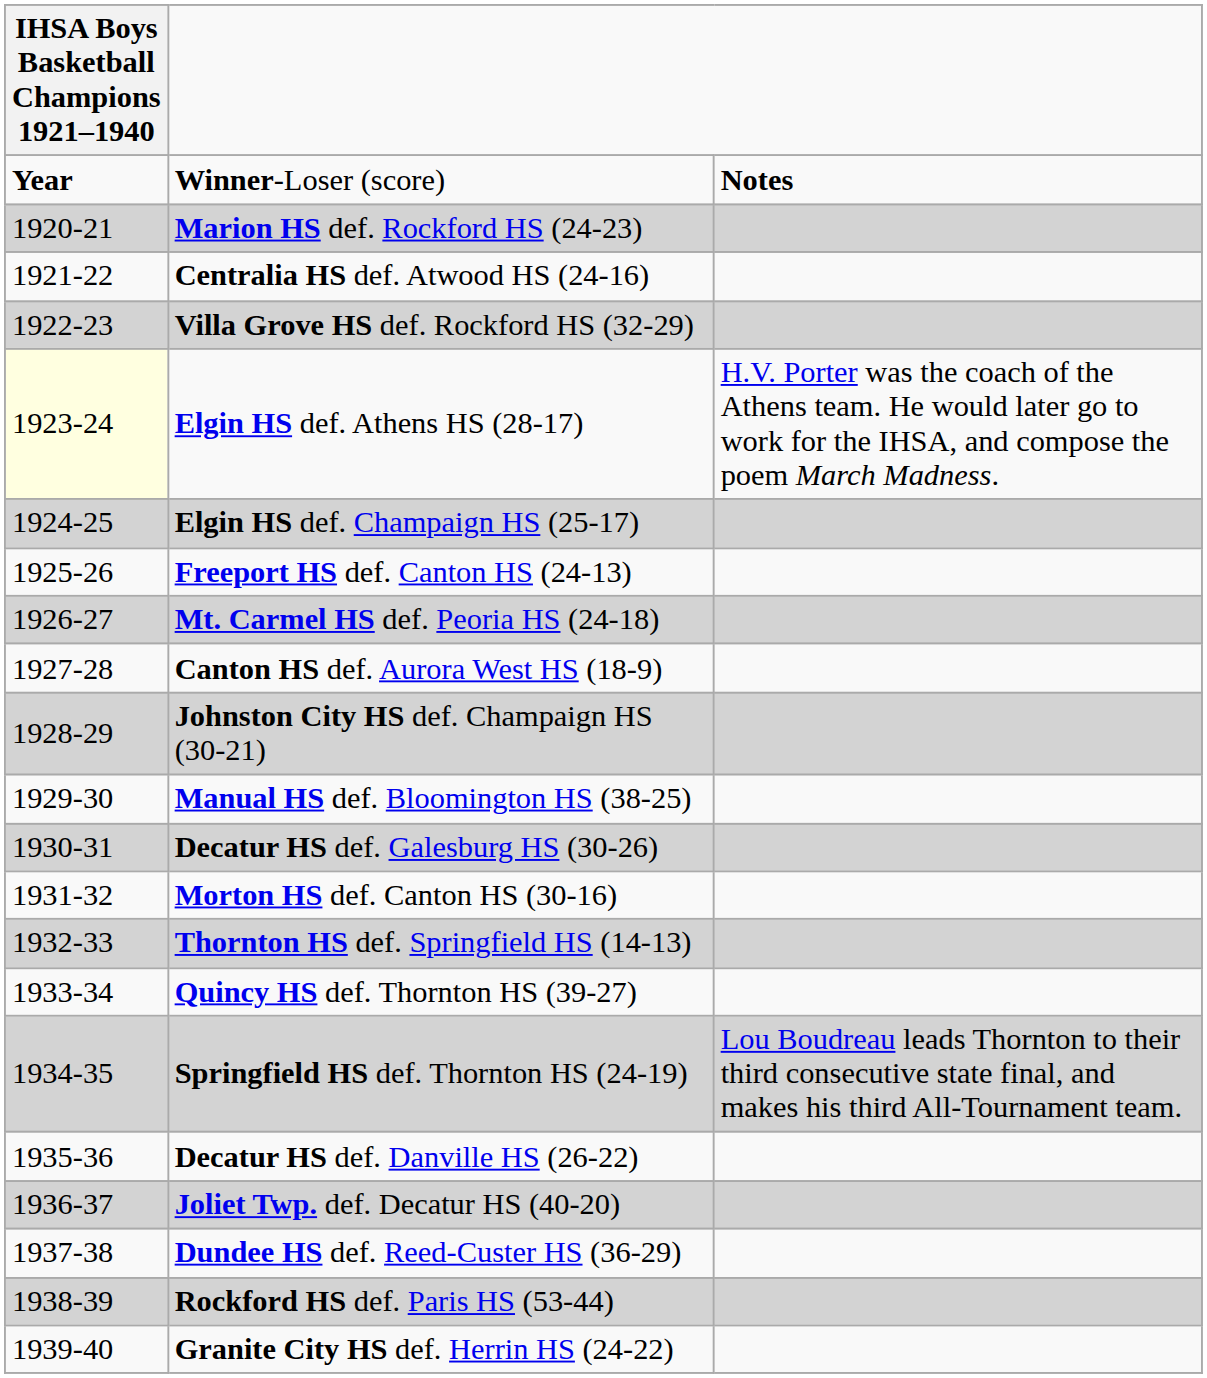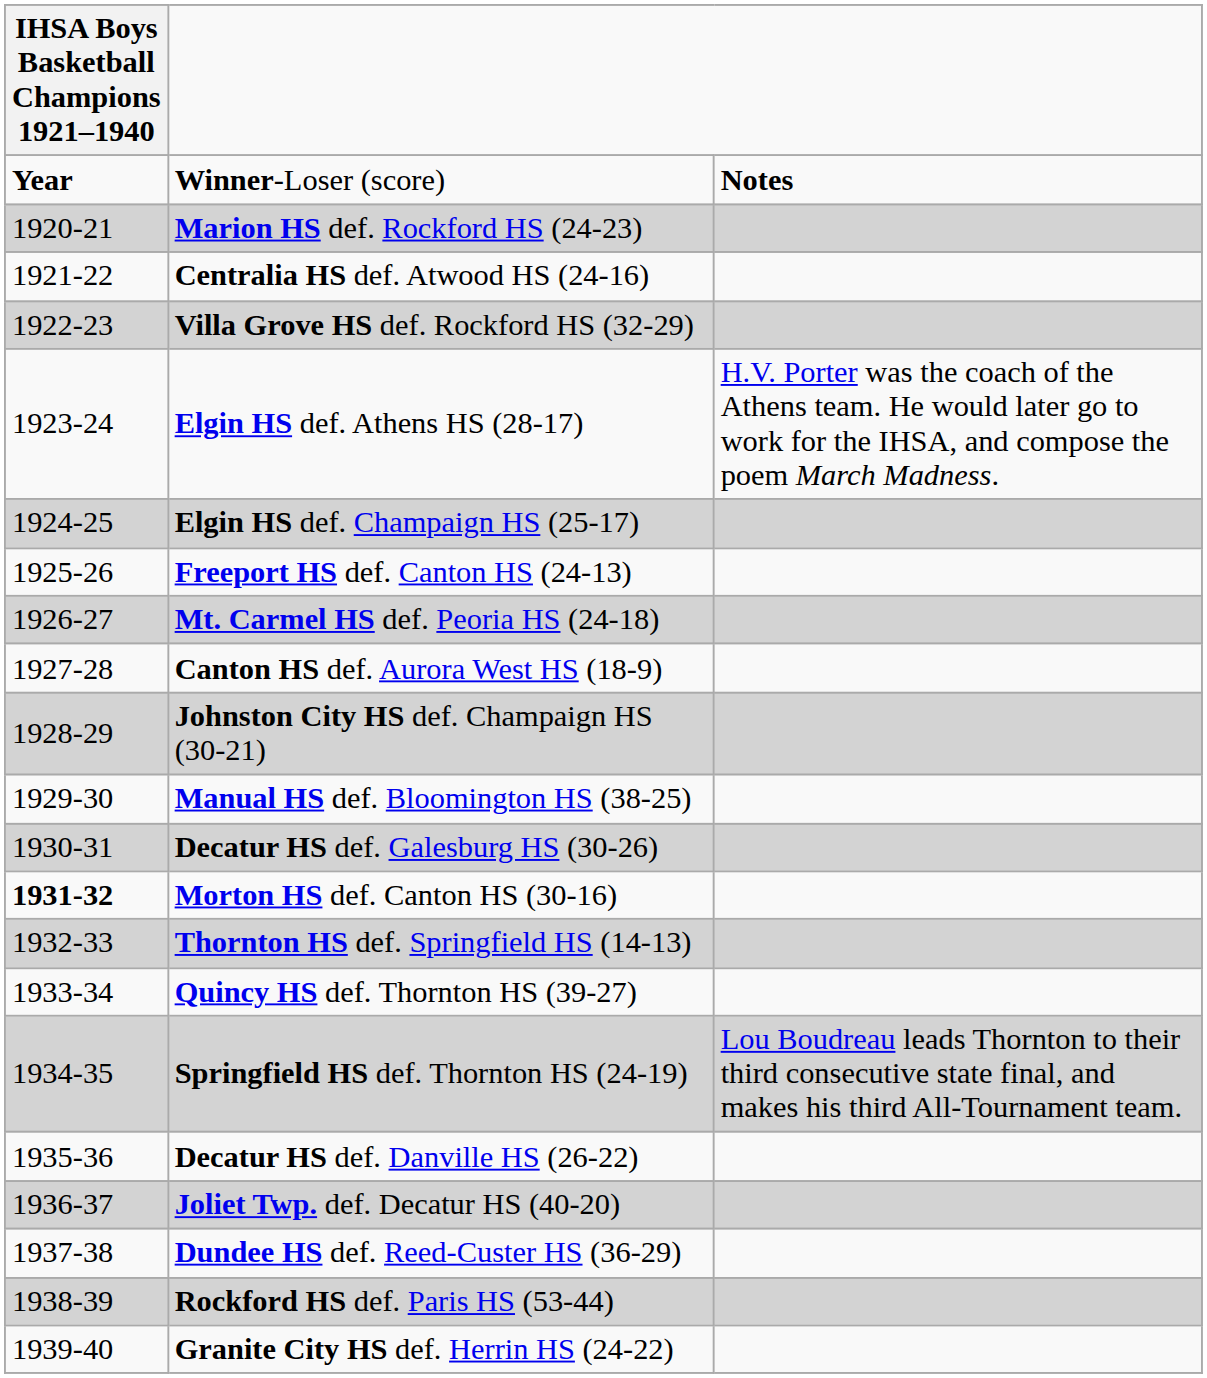Elgin HS def. Athens HS (28-17) | IHSA Boys Basketball Champions 1921–1940: lightyellow background -> no background
Morton HS def. Canton HS (30-16) | IHSA Boys Basketball Champions 1921–1940: normal -> bold
